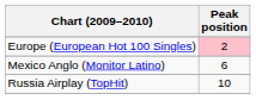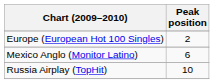Europe (European Hot 100 Singles) | Peak position: pink background -> no background
